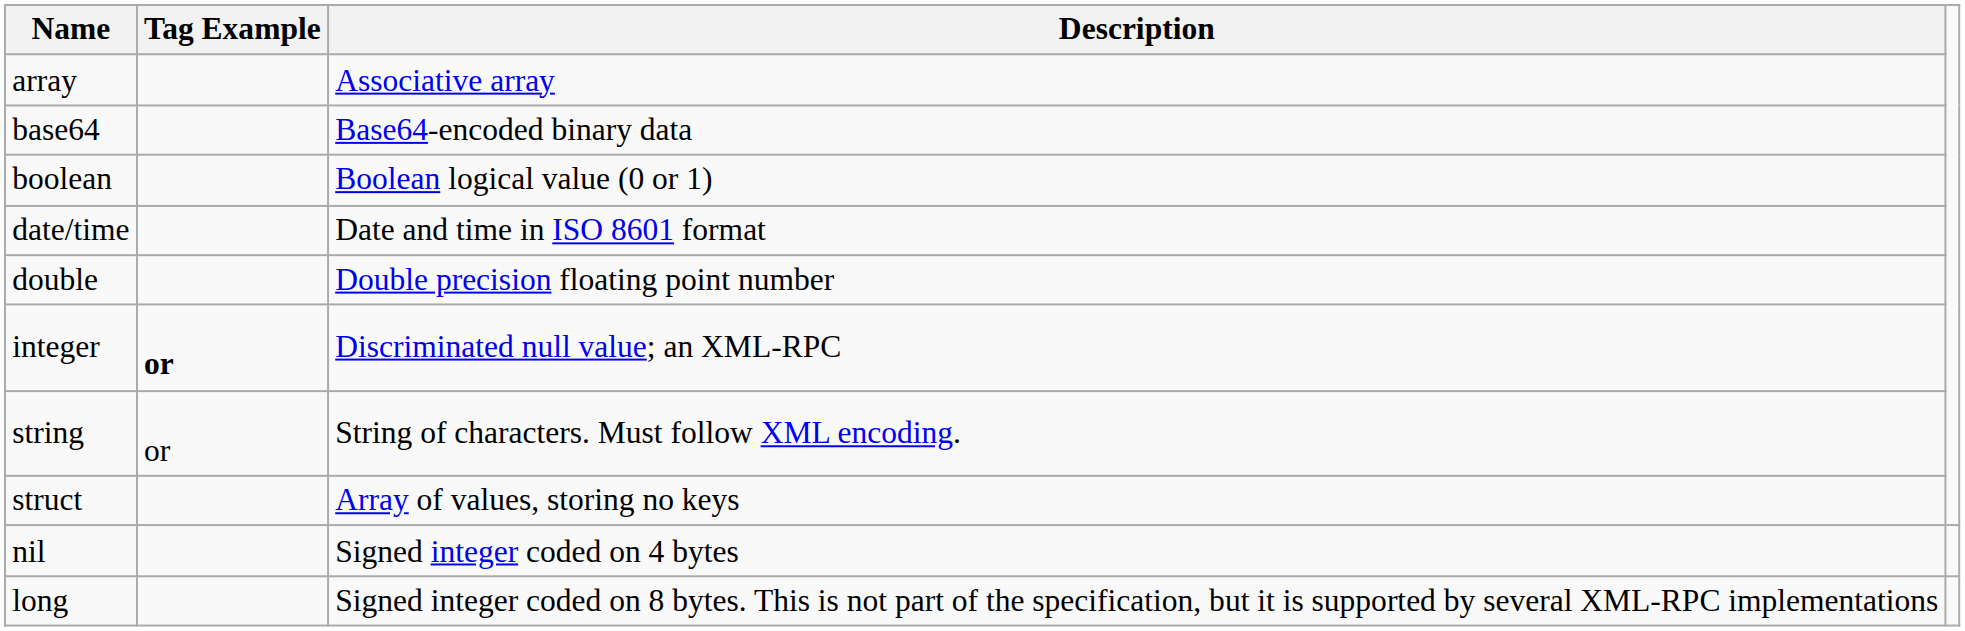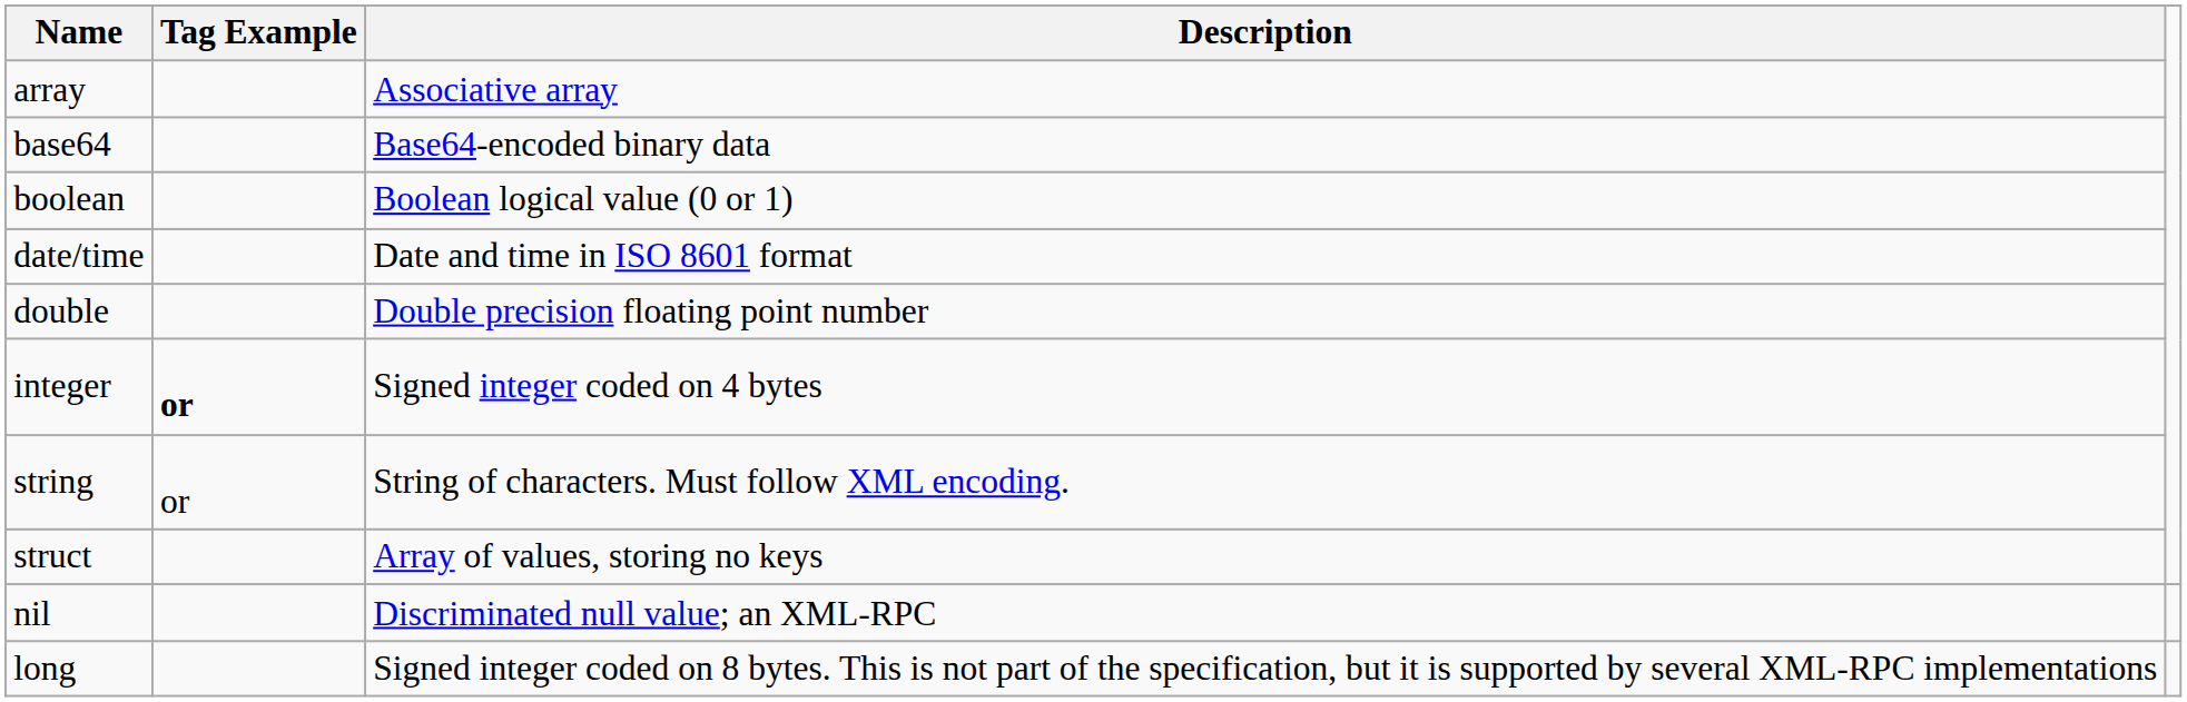integer | Description: Discriminated null value; an XML-RPC -> Signed integer coded on 4 bytes
nil | Description: Signed integer coded on 4 bytes -> Discriminated null value; an XML-RPC
